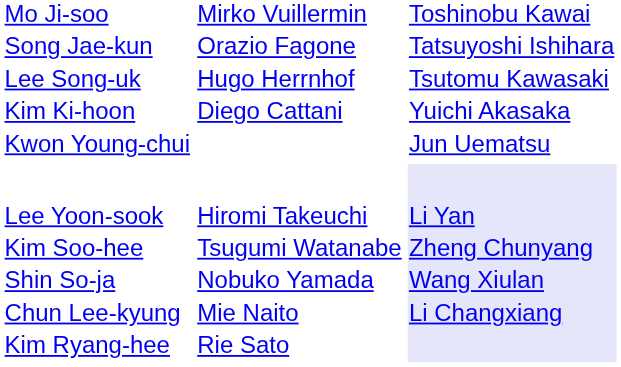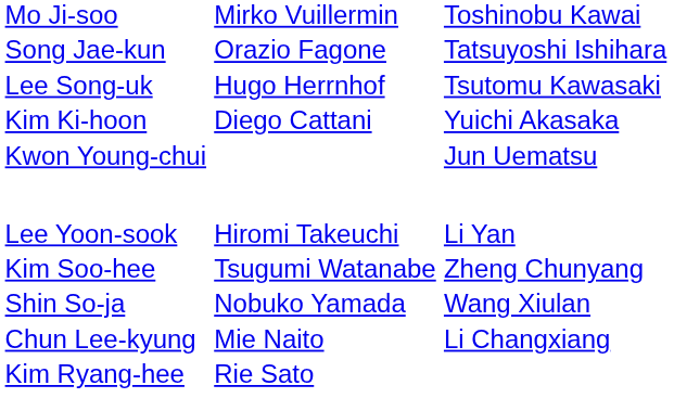row 2 | column 3: lavender background -> no background
